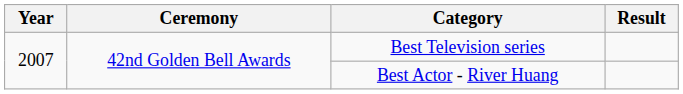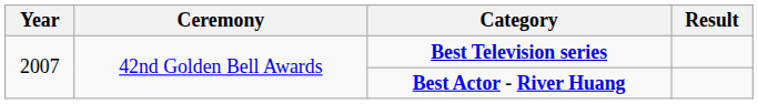Best Television series | Category: normal -> bold
Best Actor - River Huang | Category: normal -> bold
